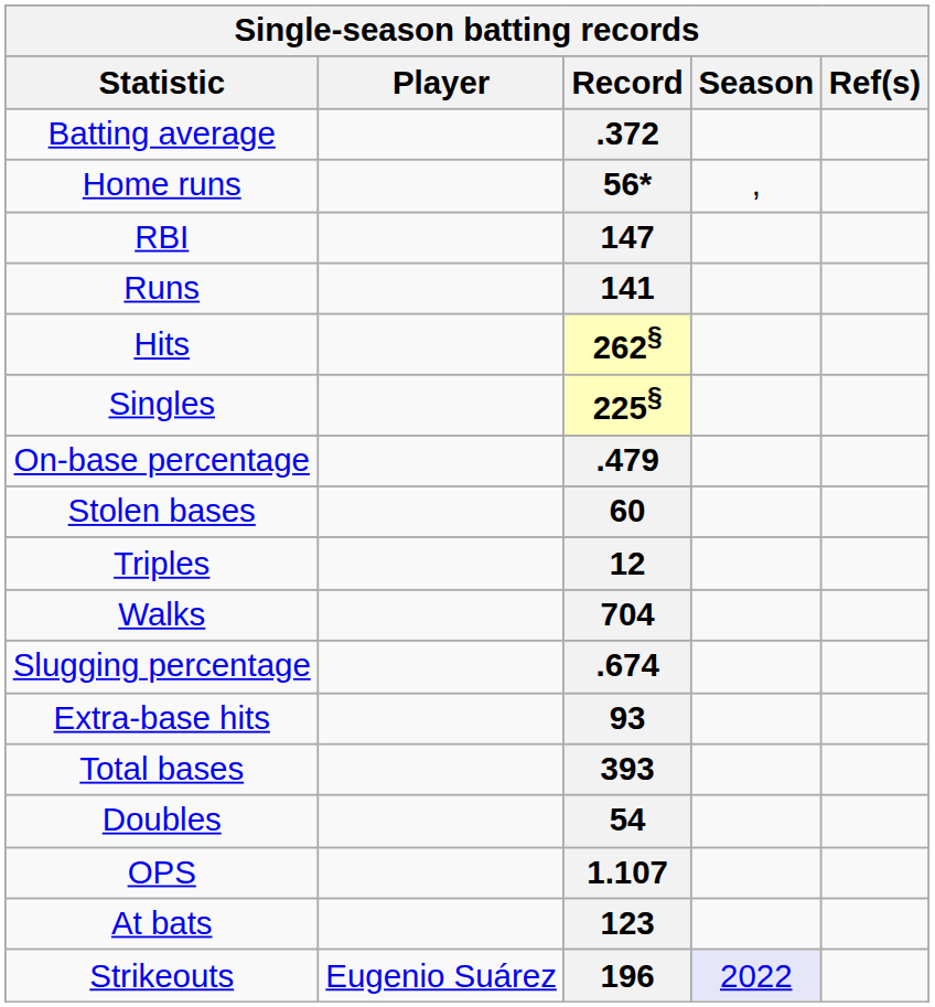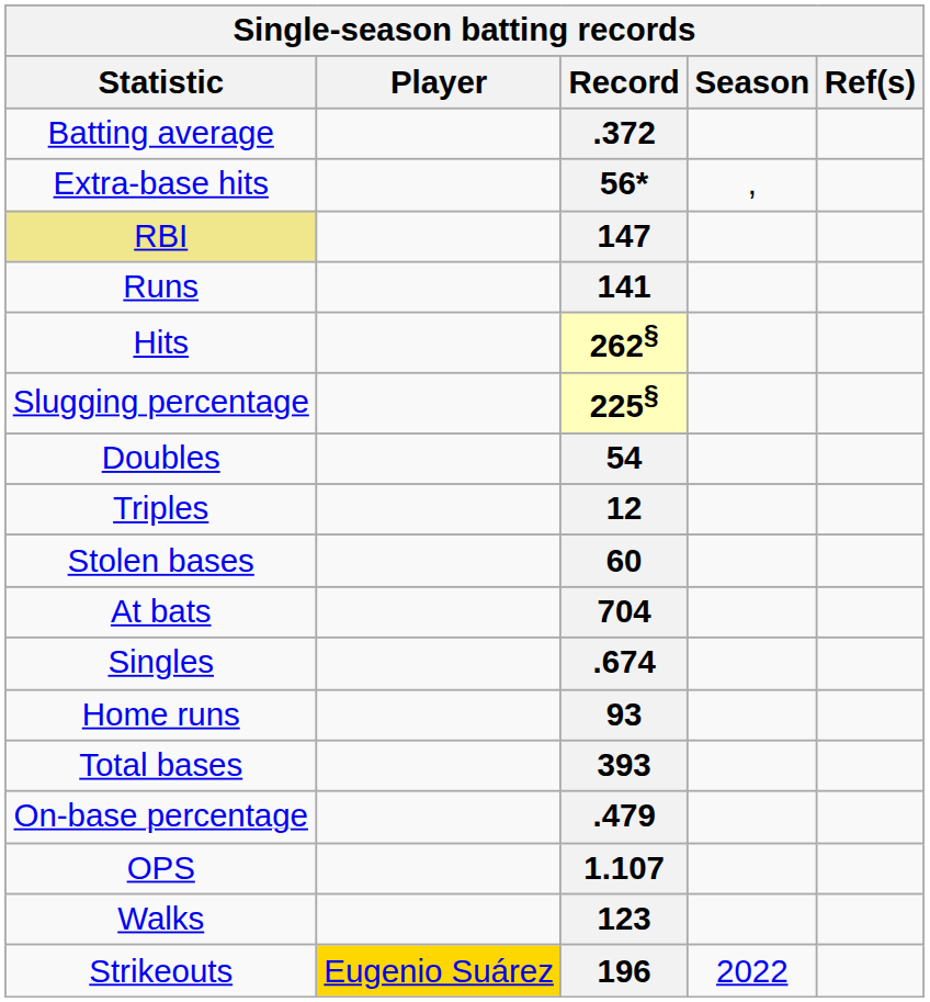56* | Statistic: Home runs -> Extra-base hits
147 | Statistic: no background -> khaki background
225§ | Statistic: Singles -> Slugging percentage
rows swapped: 54 <-> .479
rows swapped: 12 <-> 60
704 | Statistic: Walks -> At bats
.674 | Statistic: Slugging percentage -> Singles
93 | Statistic: Extra-base hits -> Home runs
123 | Statistic: At bats -> Walks
196 | Player: no background -> gold background
196 | Season: lavender background -> no background
